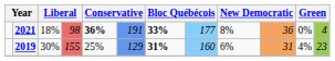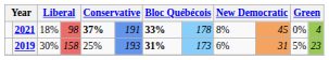2021 | column 5: 36% -> 37%
2021 | column 8: 177 -> 178
2021 | column 10: 36 -> 45
2019 | column 4: 155 -> 158
2019 | column 6: 129 -> 193
2019 | column 8: 160 -> 173
2019 | column 11: 4% -> 5%
